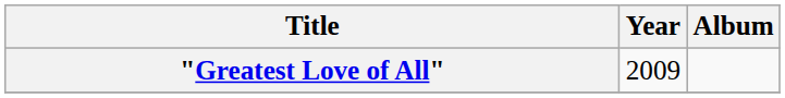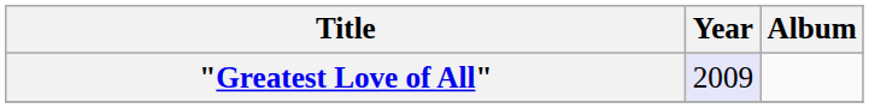row 2 | Year: no background -> lavender background
